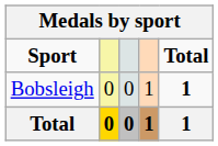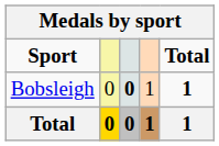Bobsleigh | column 3: normal -> bold
